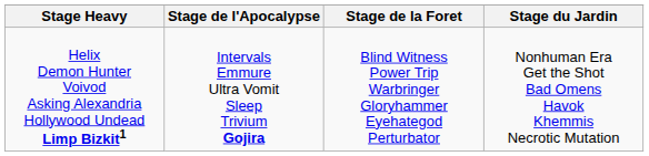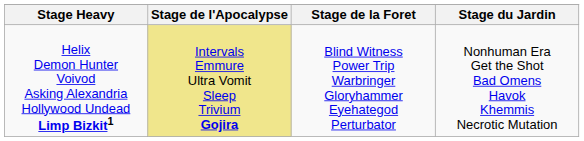row 2 | Stage de l'Apocalypse: no background -> khaki background
